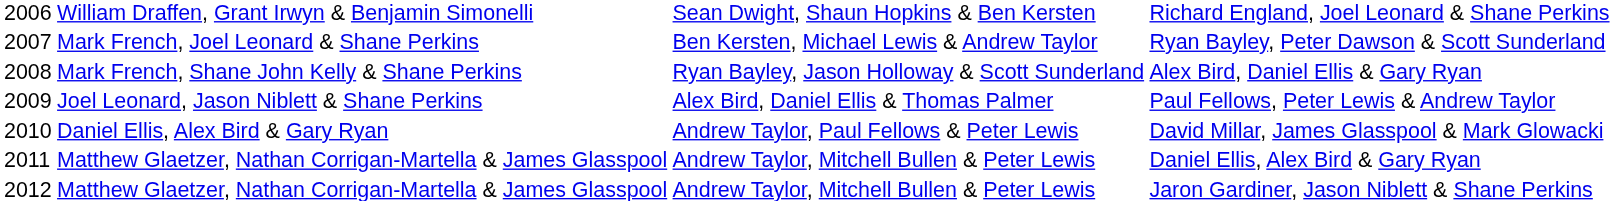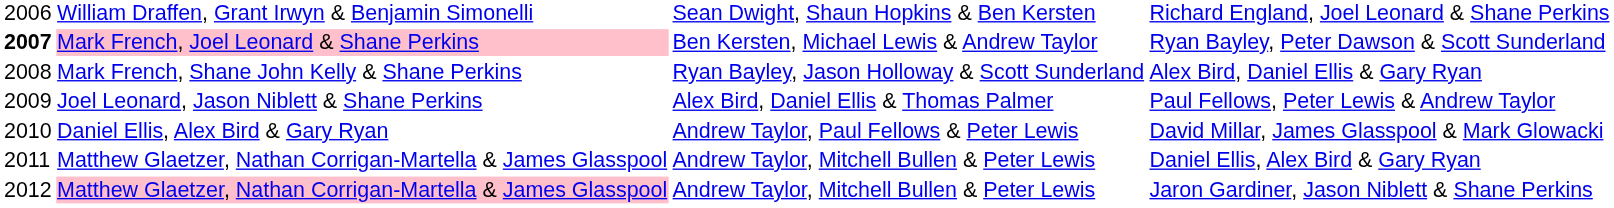Ryan Bayley, Peter Dawson & Scott Sunderland | column 1: normal -> bold
Ryan Bayley, Peter Dawson & Scott Sunderland | column 2: no background -> pink background
Jaron Gardiner, Jason Niblett & Shane Perkins | column 2: no background -> pink background
